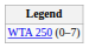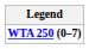row 2 | column 1: normal -> bold
